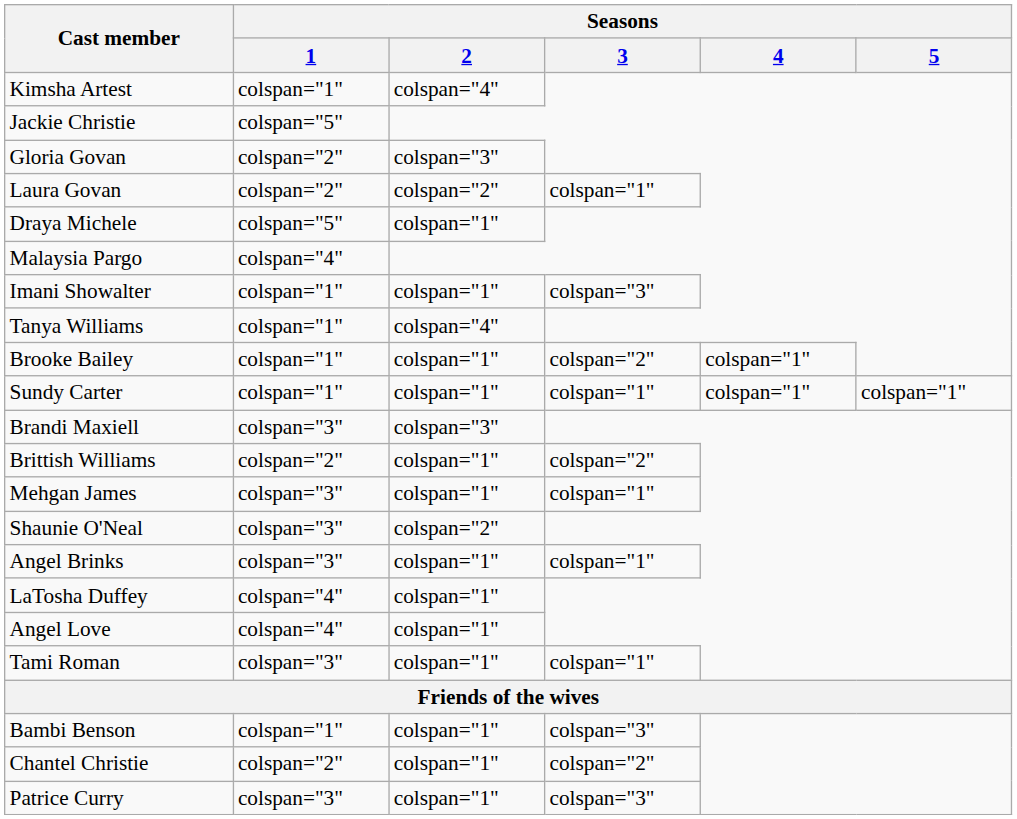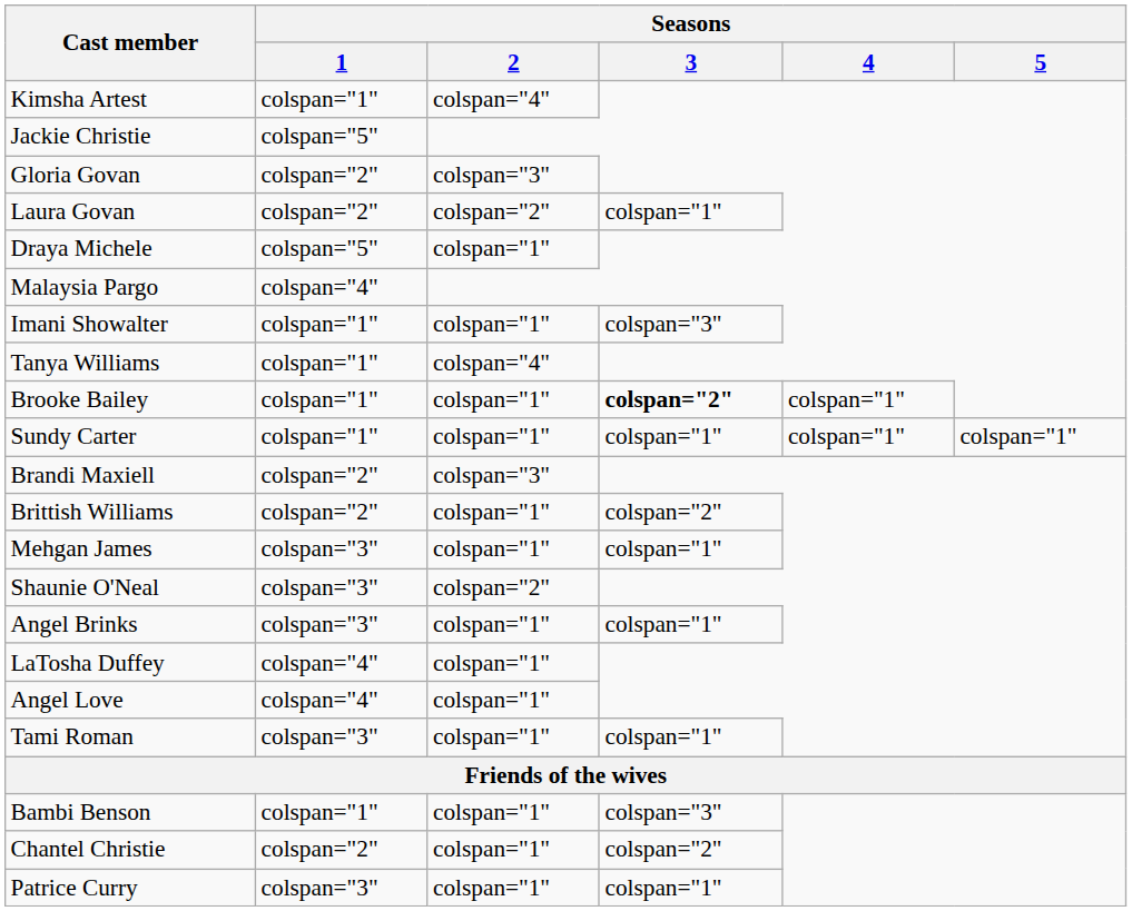Brooke Bailey | Seasons / 3: normal -> bold
Brandi Maxiell | Seasons / 1: colspan="3" -> colspan="2"
Patrice Curry | Seasons / 3: colspan="3" -> colspan="1"
